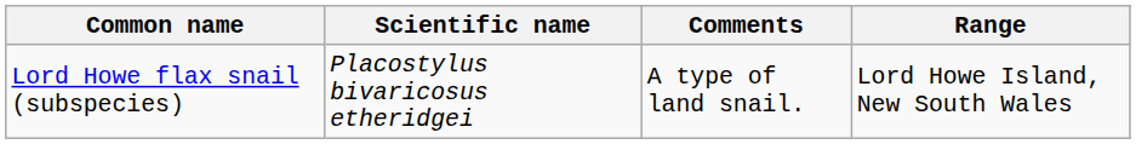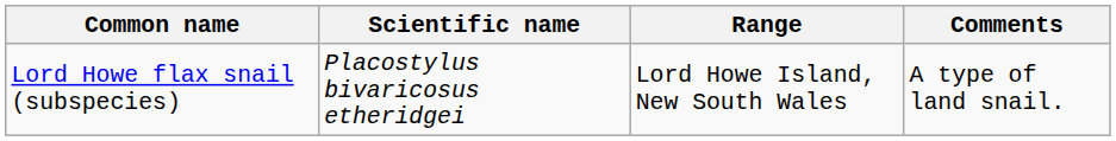columns swapped: Range <-> Comments
